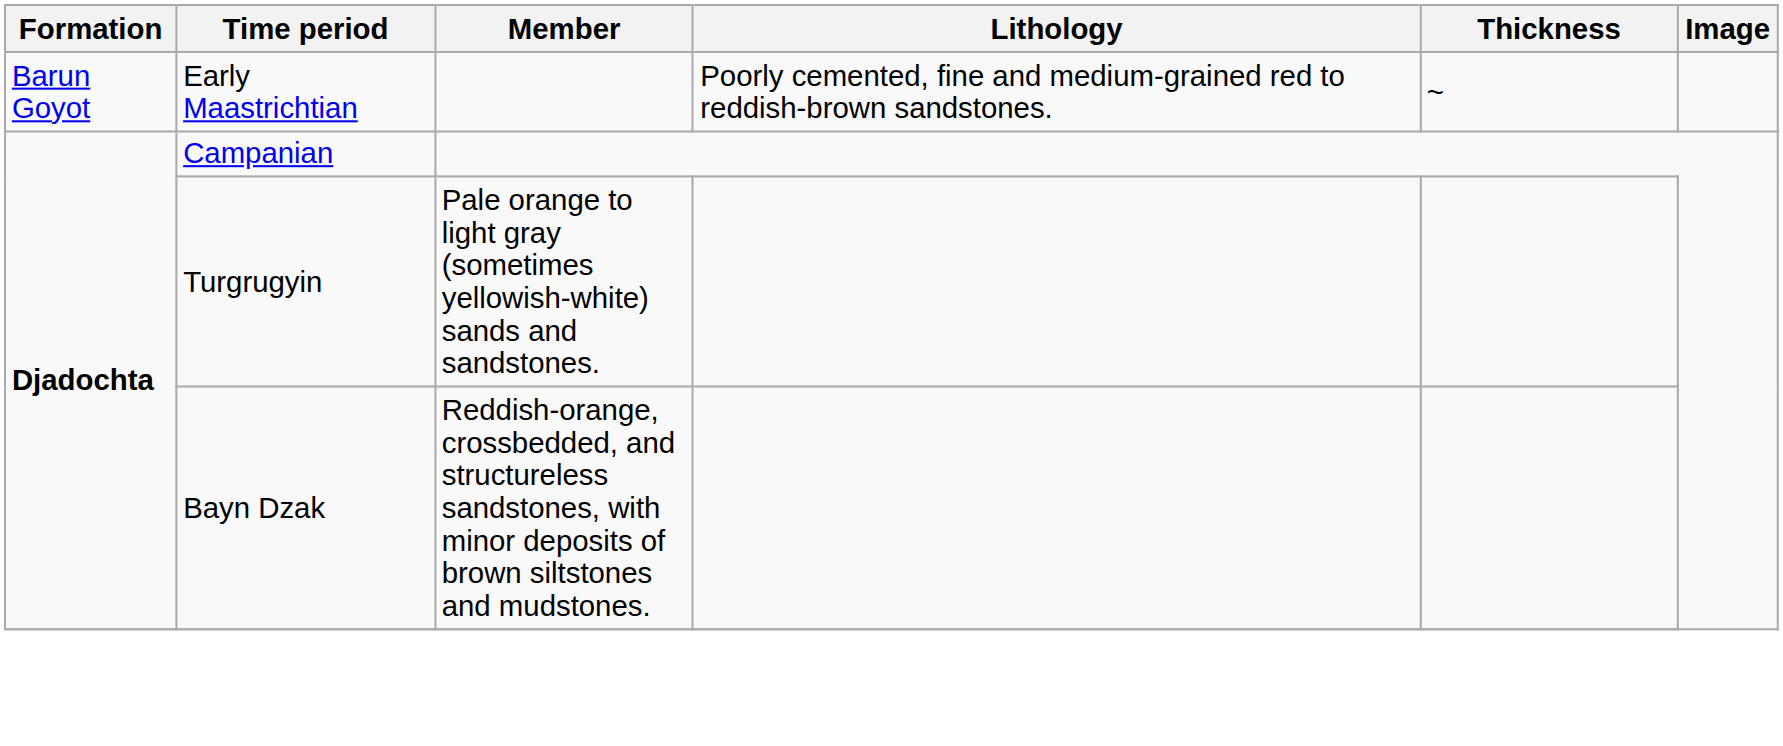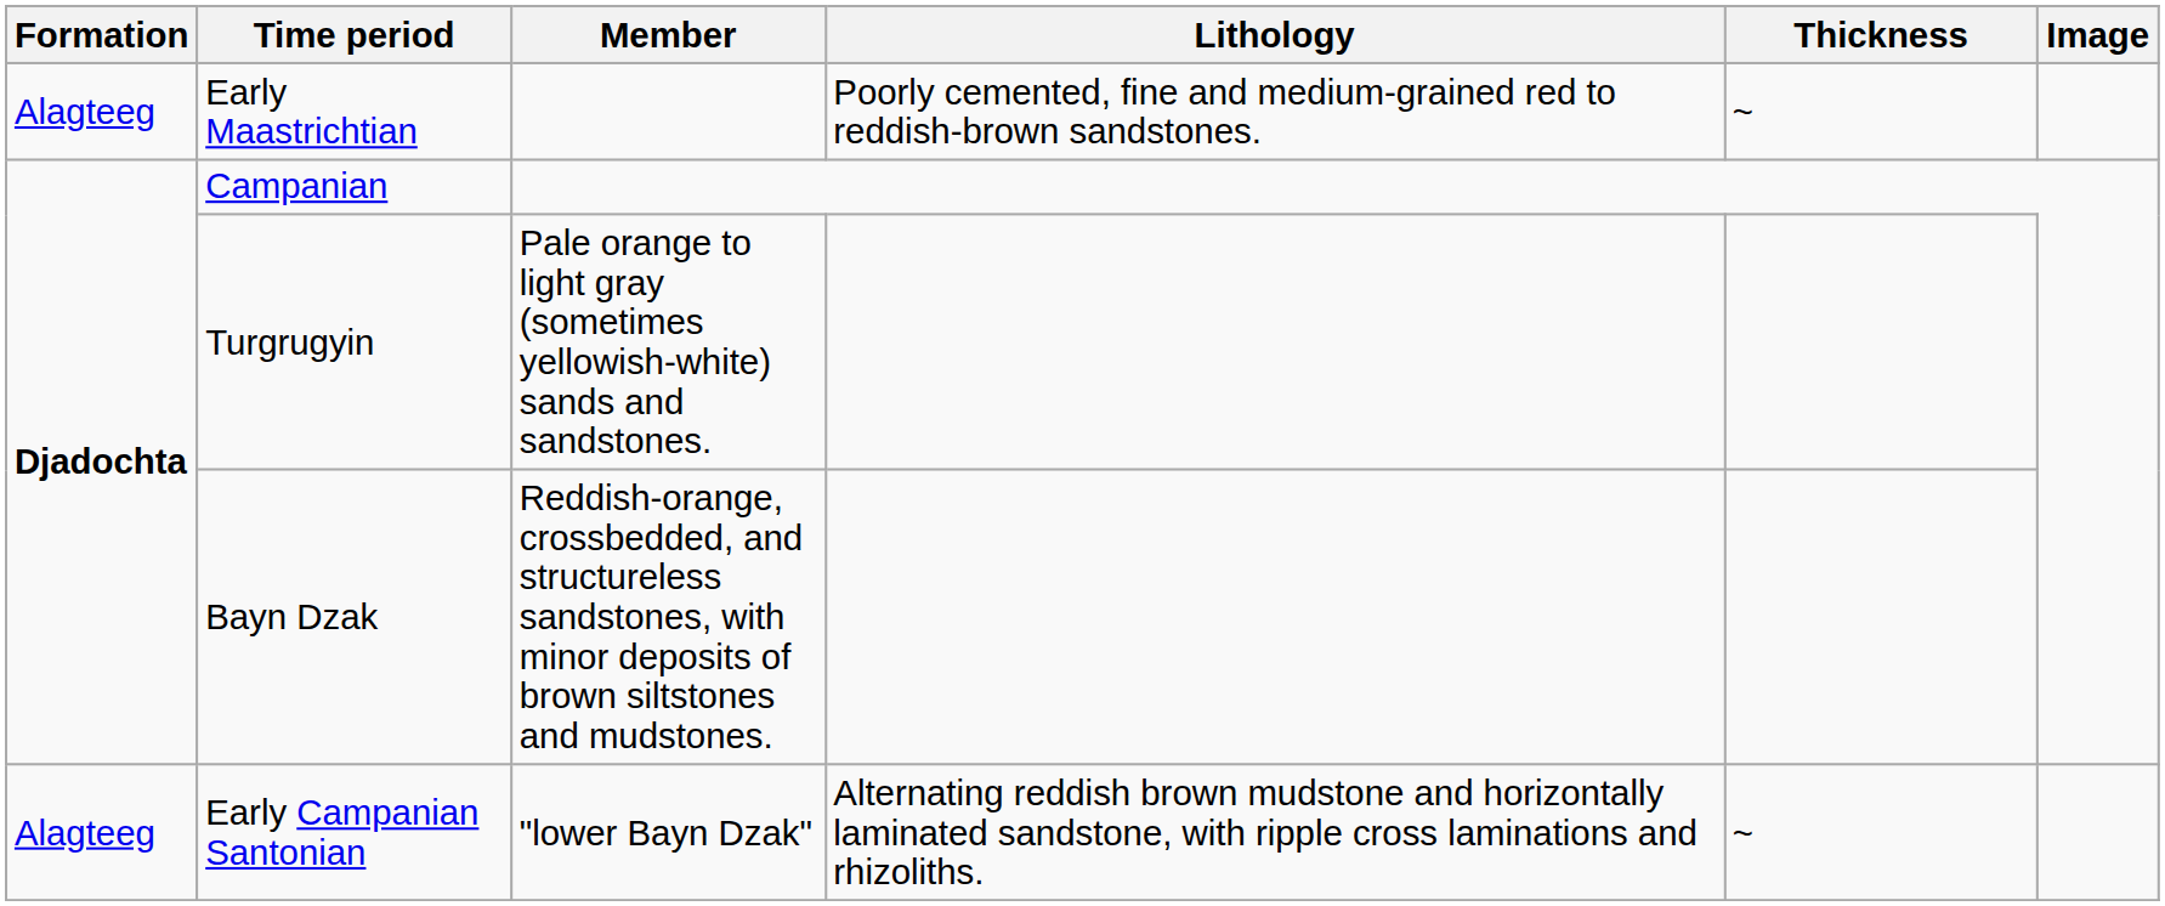Early Maastrichtian | Formation: Barun Goyot -> Alagteeg
+ row: Alagteeg | Early Campanian Santonian | "lower Bayn Dzak" | Alternating reddish brown mudstone and horizontally laminated sandstone, with ripple cross laminations and rhizoliths. | ~
